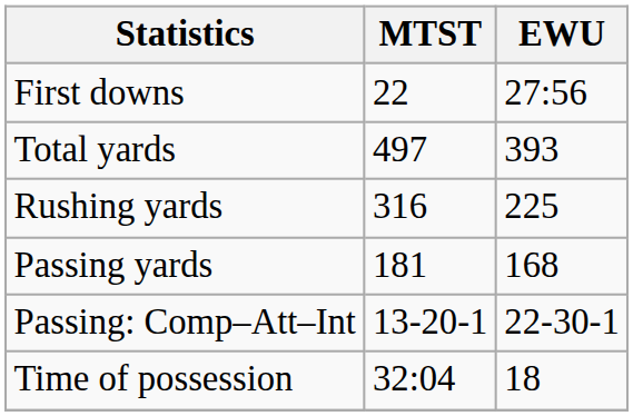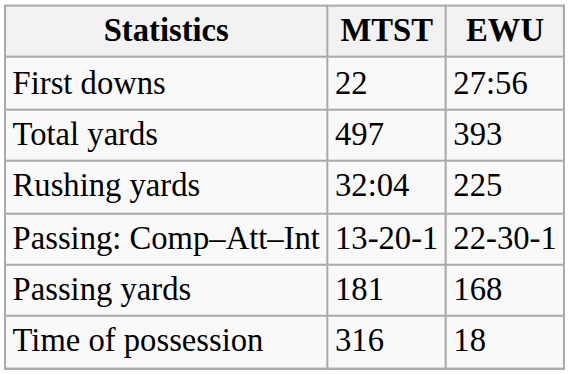Rushing yards | MTST: 316 -> 32:04
rows swapped: Passing yards <-> Passing: Comp–Att–Int
Time of possession | MTST: 32:04 -> 316
